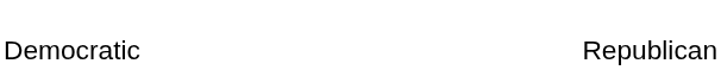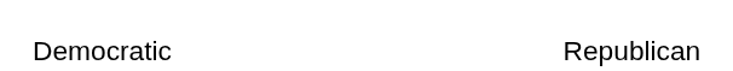- column: 13
